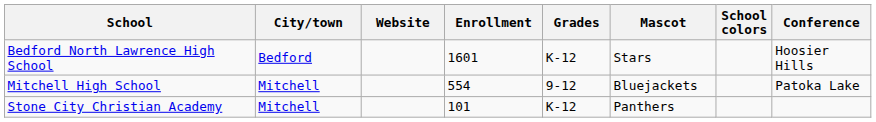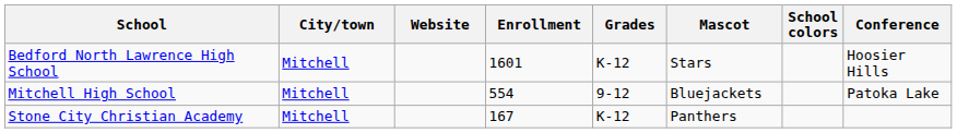Bedford North Lawrence High School | City/town: Bedford -> Mitchell
Stone City Christian Academy | Enrollment: 101 -> 167
